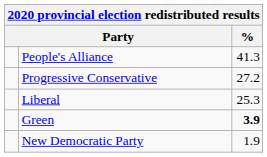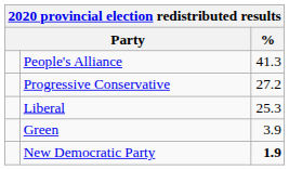Green | %: bold -> normal
New Democratic Party | %: normal -> bold
